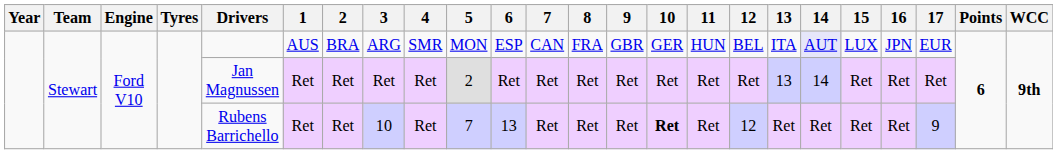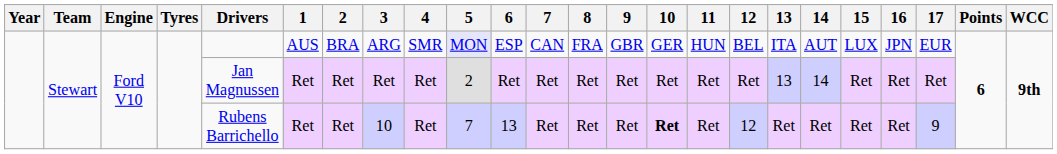row 2 | 5: no background -> lavender background
row 2 | 14: lavender background -> no background
